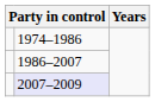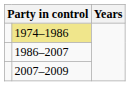1974–1986 | column 2: no background -> khaki background
2007–2009 | column 2: lavender background -> no background
